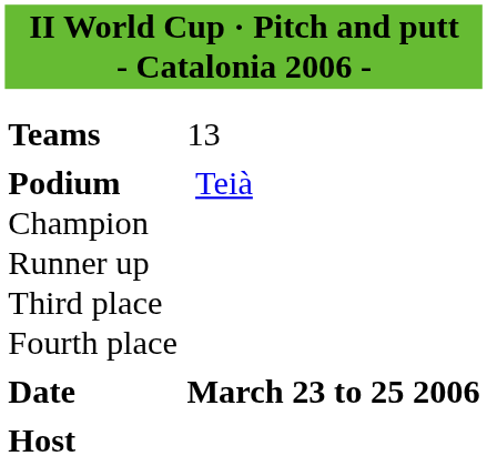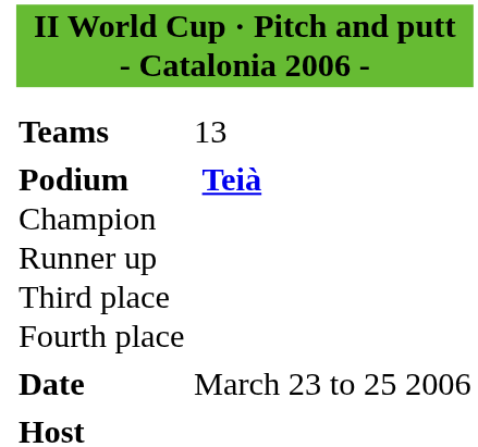row 3 | column 2: normal -> bold
row 4 | column 2: bold -> normal
